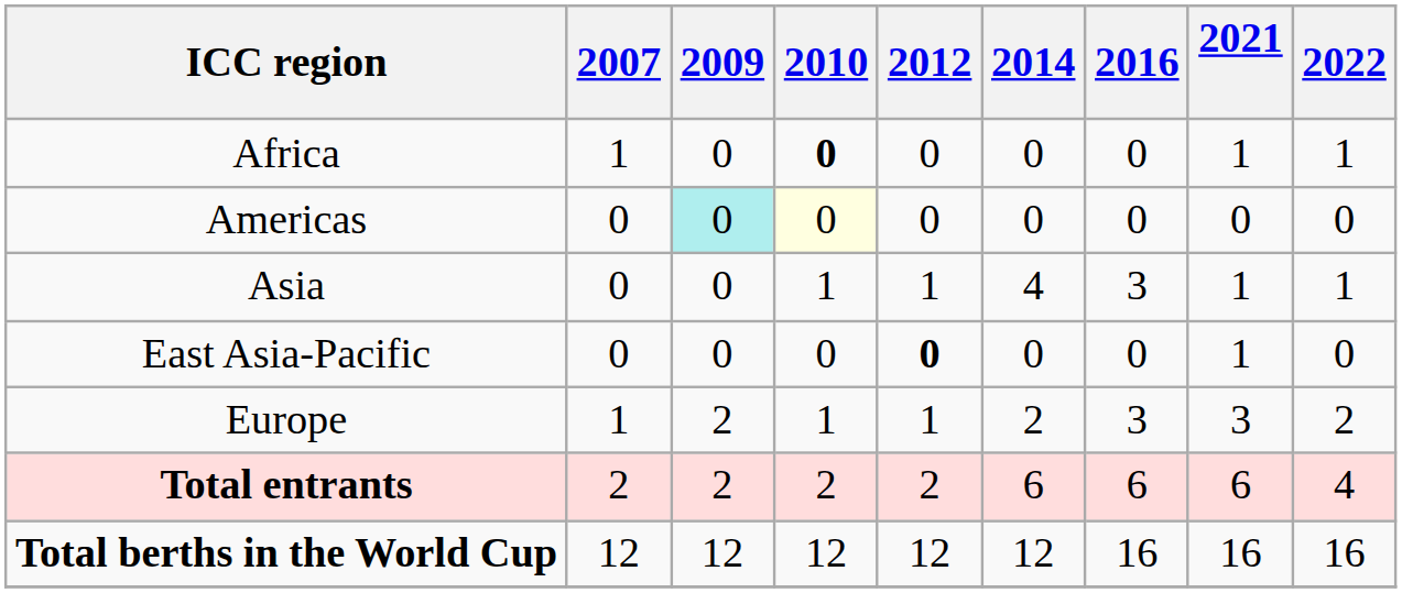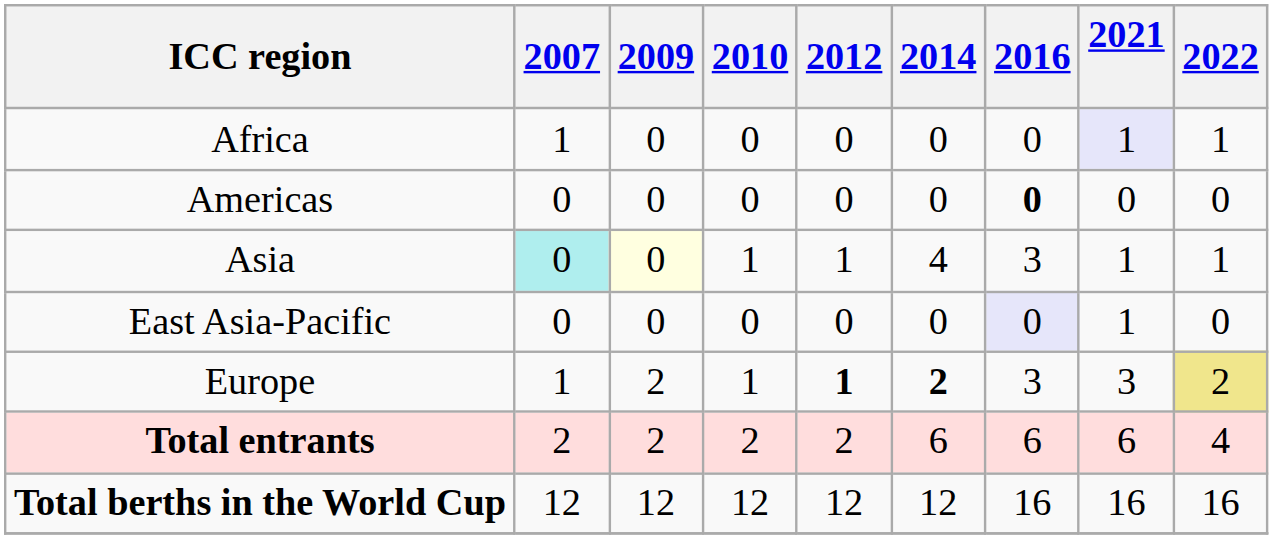Africa | 2010: bold -> normal
Africa | 2021: no background -> lavender background
Americas | 2009: paleturquoise background -> no background
Americas | 2010: lightyellow background -> no background
Americas | 2016: normal -> bold
Asia | 2007: no background -> paleturquoise background
Asia | 2009: no background -> lightyellow background
East Asia-Pacific | 2012: bold -> normal
East Asia-Pacific | 2016: no background -> lavender background
Europe | 2012: normal -> bold
Europe | 2014: normal -> bold
Europe | 2022: no background -> khaki background
